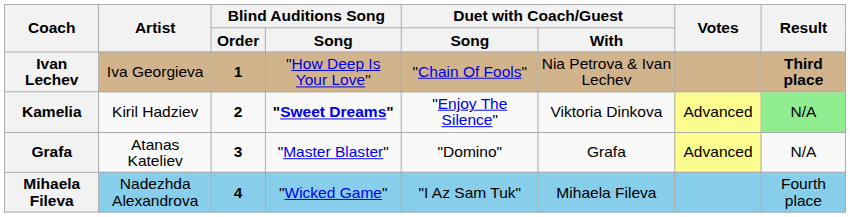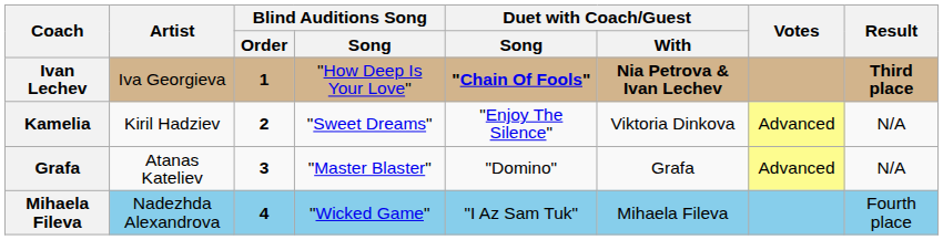Ivan Lechev | Duet with Coach/Guest / Song: normal -> bold
Ivan Lechev | Duet with Coach/Guest / With: normal -> bold
Kamelia | Blind Auditions Song / Song: bold -> normal
Kamelia | Result: lightgreen background -> no background
